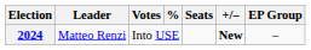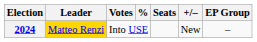2024 | Leader: no background -> gold background
2024 | +/–: bold -> normal
